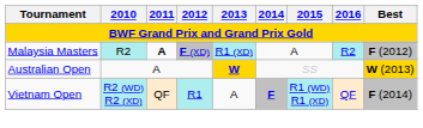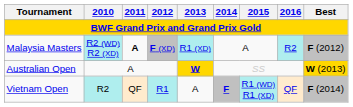Malaysia Masters | 2010: R2 -> R2 (WD) R2 (XD)
Vietnam Open | 2010: R2 (WD) R2 (XD) -> R2
